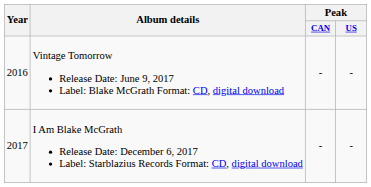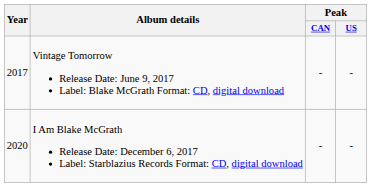row 3 | Year: 2016 -> 2017
row 4 | Year: 2017 -> 2020
